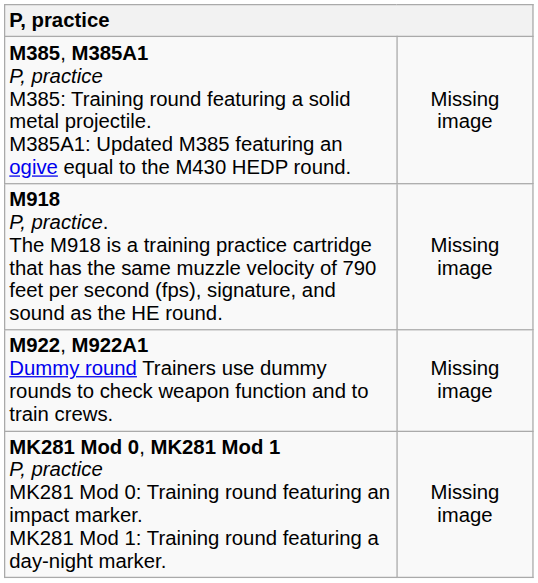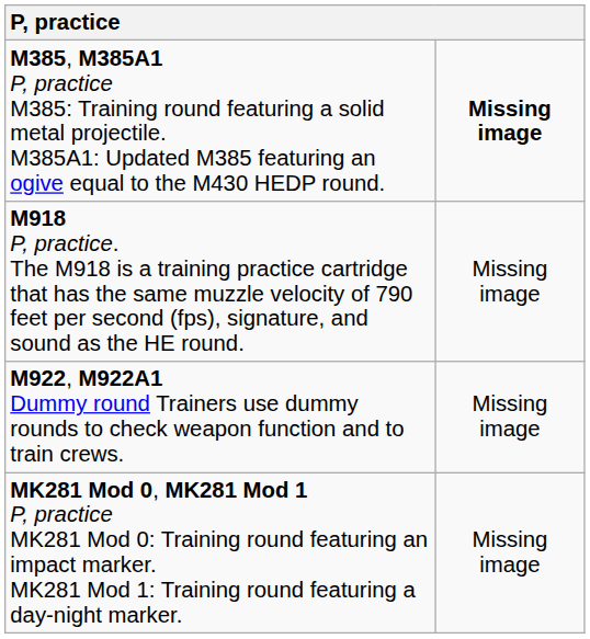row 2 | column 2: normal -> bold
